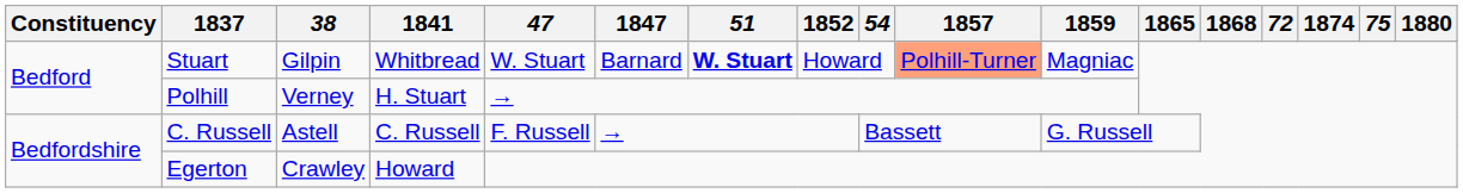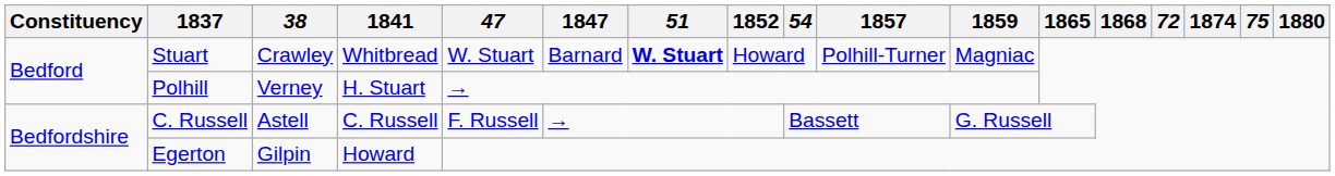Stuart | 38: Gilpin -> Crawley
Stuart | 1857: lightsalmon background -> no background
Egerton | 38: Crawley -> Gilpin
